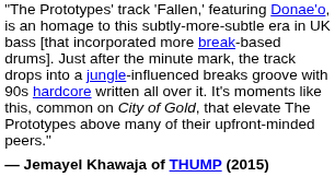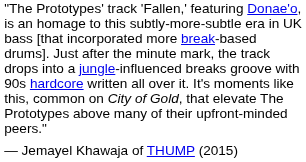row 2 | column 1: bold -> normal
